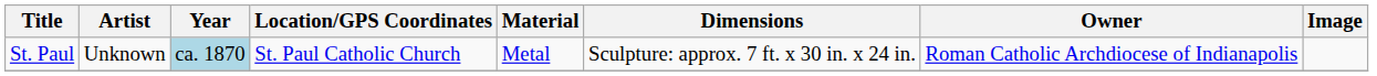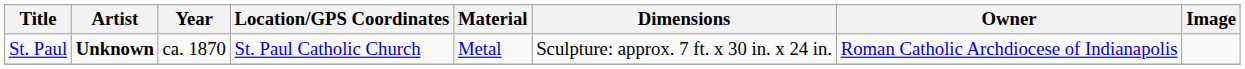St. Paul | Artist: normal -> bold
St. Paul | Year: lightblue background -> no background
